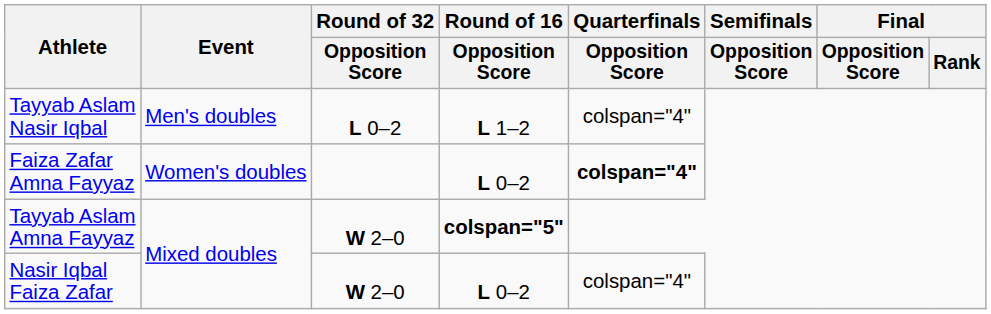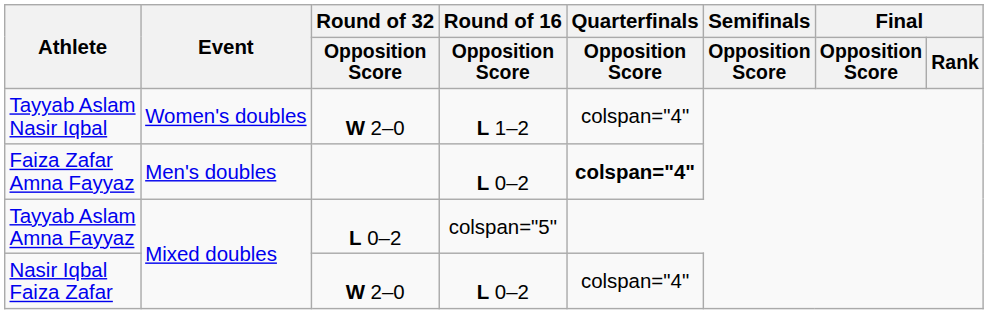Tayyab Aslam Nasir Iqbal | Event: Men's doubles -> Women's doubles
Tayyab Aslam Nasir Iqbal | Round of 32 / Opposition Score: L 0–2 -> W 2–0
Faiza Zafar Amna Fayyaz | Event: Women's doubles -> Men's doubles
Tayyab Aslam Amna Fayyaz | Round of 32 / Opposition Score: W 2–0 -> L 0–2
Tayyab Aslam Amna Fayyaz | Round of 16 / Opposition Score: bold -> normal
